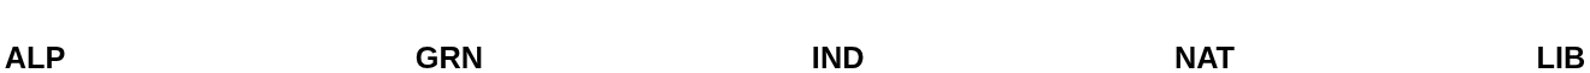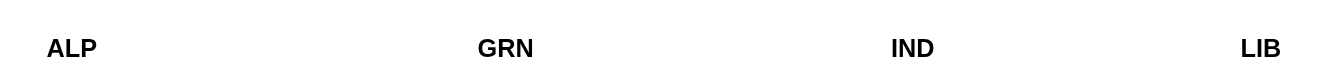- column: 6 | NAT
